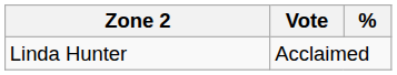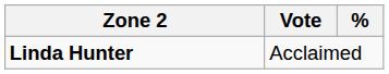Linda Hunter | Zone 2: normal -> bold
